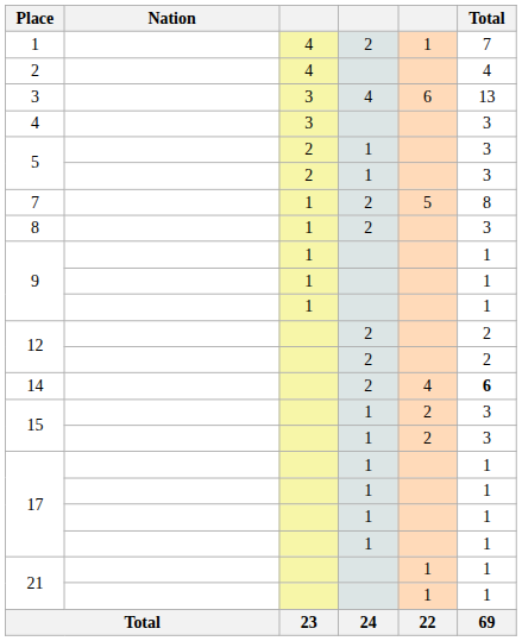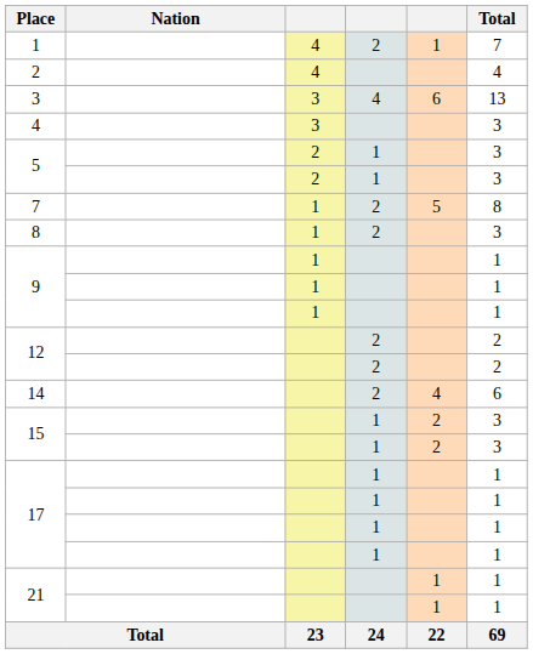14 | Total: bold -> normal
